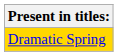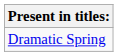row 2 | column 1: gold background -> no background
